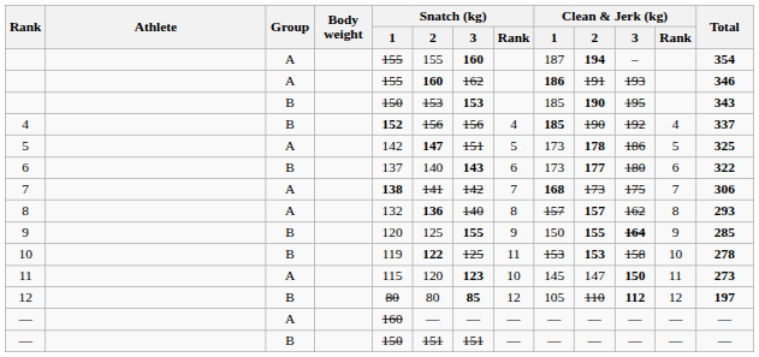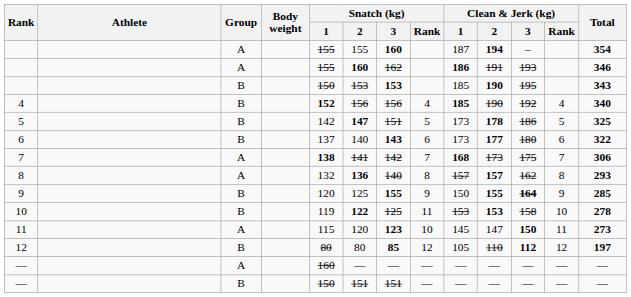row 6 | Total: 337 -> 340
row 7 | Group: A -> B
